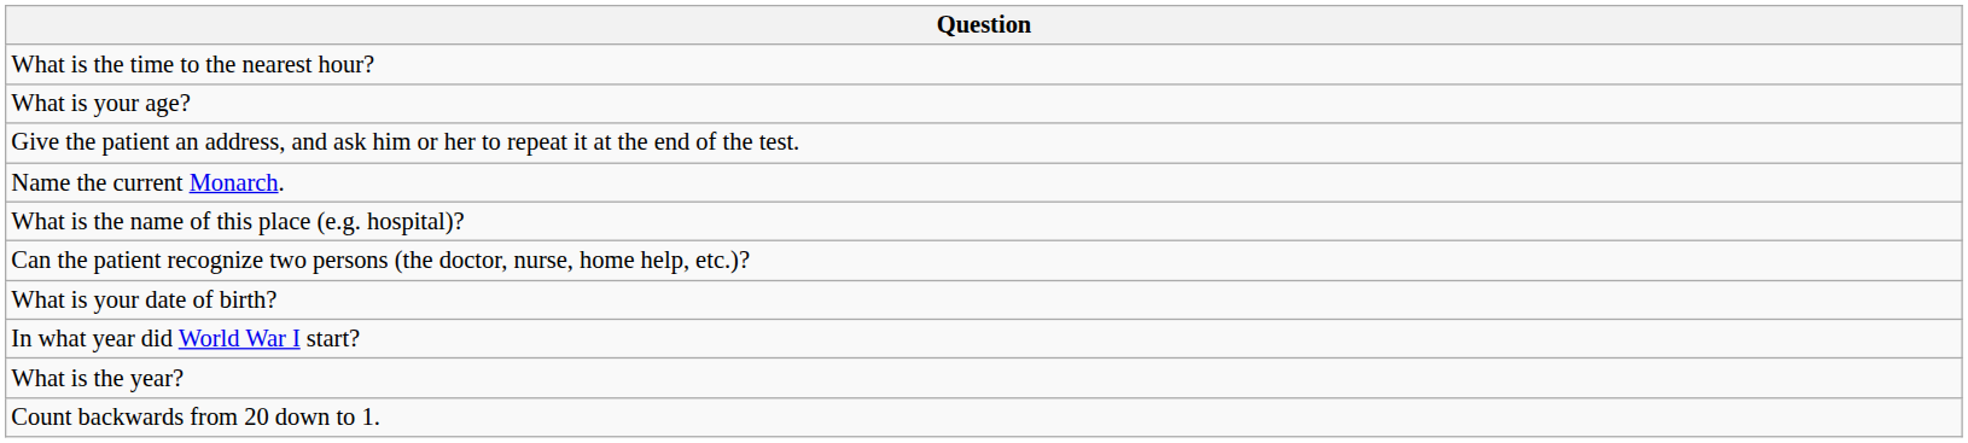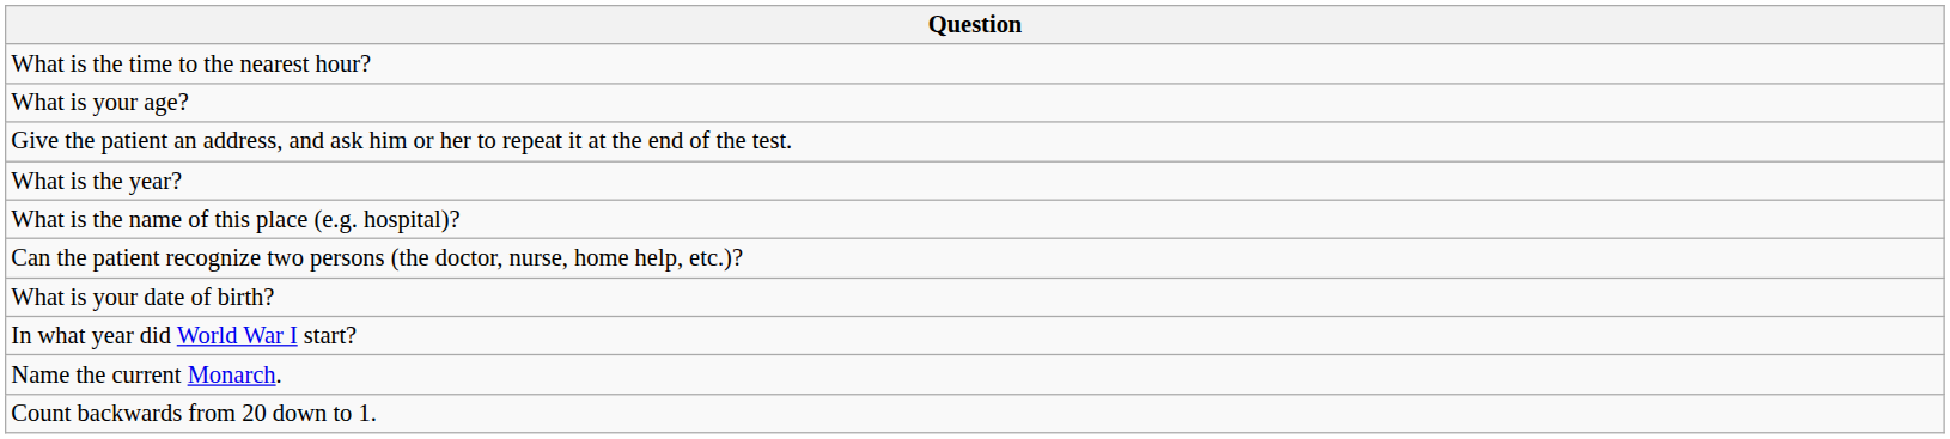row 5 | column 1: Name the current Monarch. -> What is the year?
row 10 | column 1: What is the year? -> Name the current Monarch.
